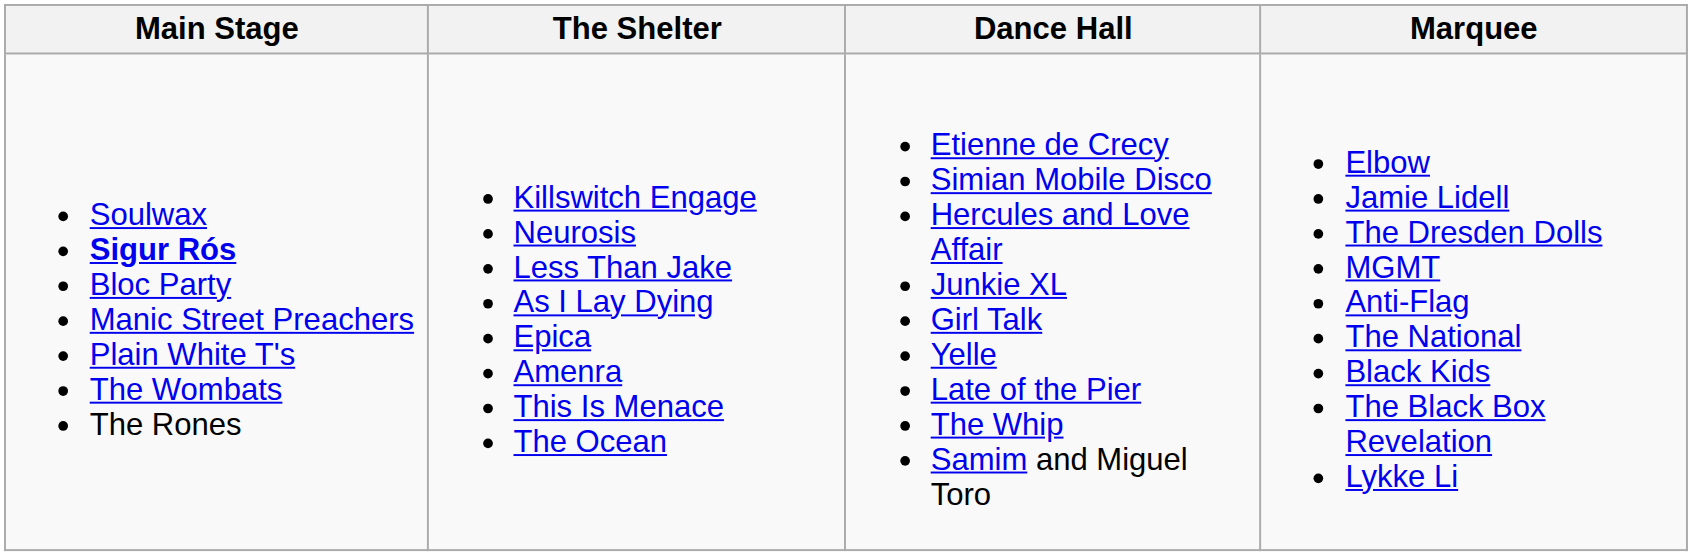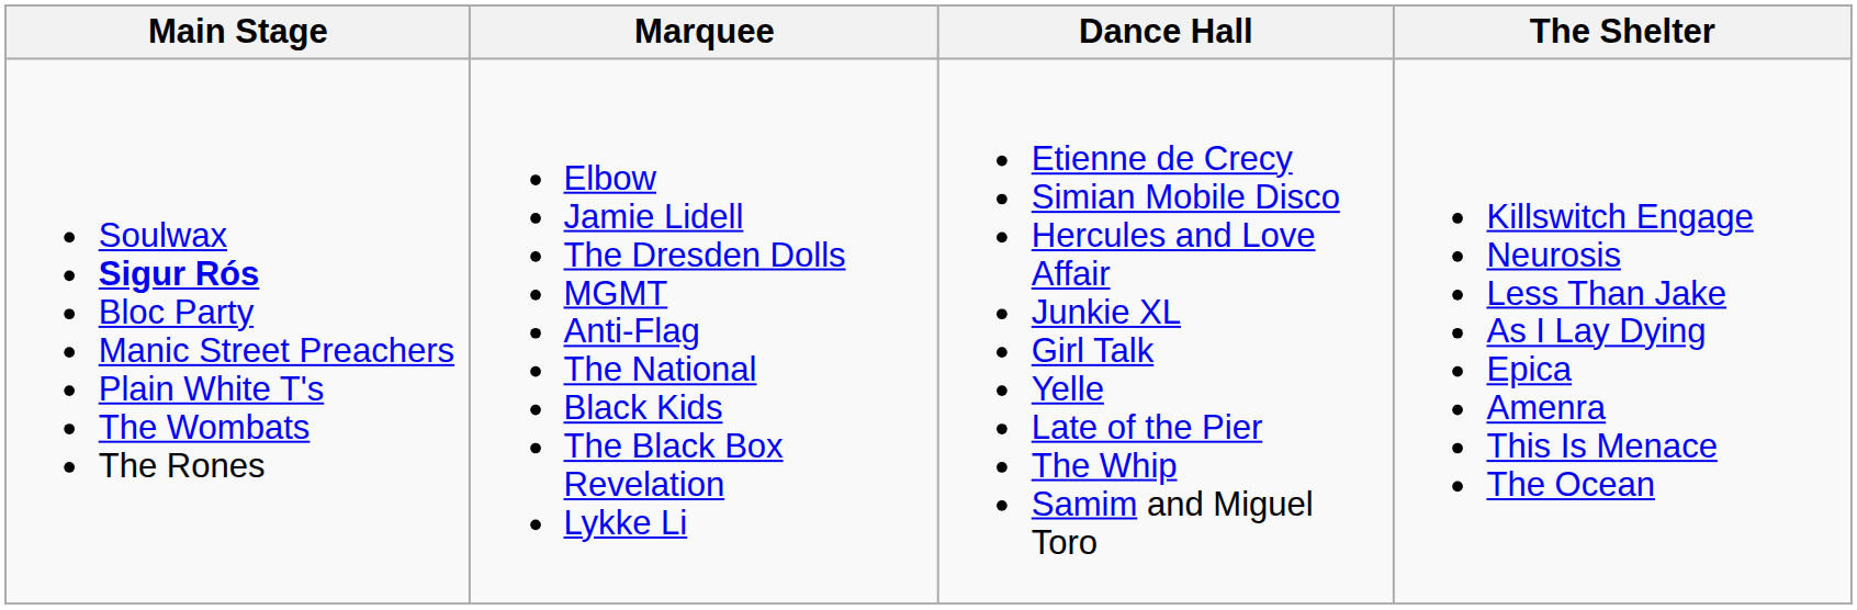columns swapped: Marquee <-> The Shelter
